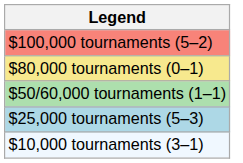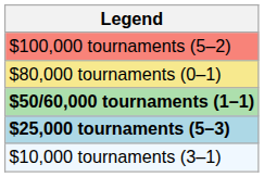row 4 | column 1: normal -> bold
row 5 | column 1: normal -> bold
